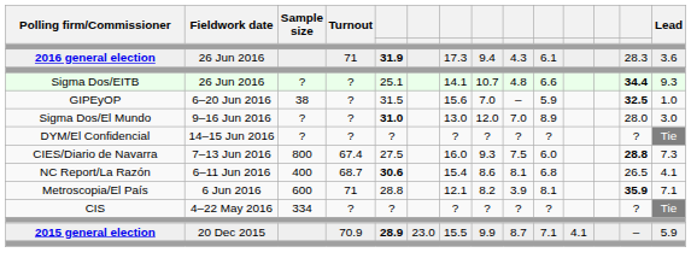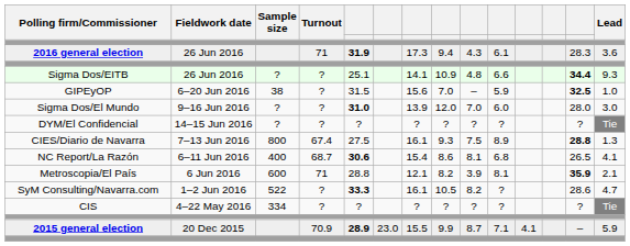Sigma Dos/EITB | column 8: 10.7 -> 10.9
Sigma Dos/El Mundo | column 7: 13.0 -> 13.9
Sigma Dos/El Mundo | column 10: 8.9 -> 6.0
CIES/Diario de Navarra | column 7: 16.0 -> 16.1
CIES/Diario de Navarra | column 10: 6.0 -> 8.9
CIES/Diario de Navarra | Lead: 7.3 -> 1.3
Metroscopia/El País | Lead: 7.1 -> 2.1
+ row: SyM Consulting/Navarra.com | 1–2 Jun 2016 | 522 | ? | 33.3 | 16.1 | 10.5 | 8.2 | ? | 28.6 | 4.7
